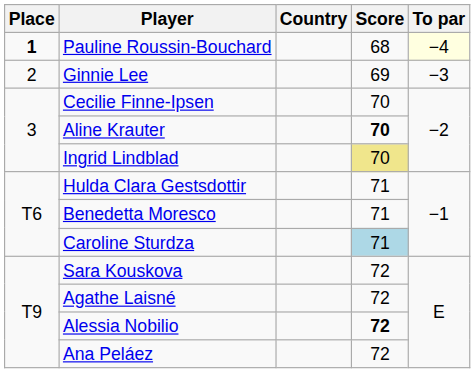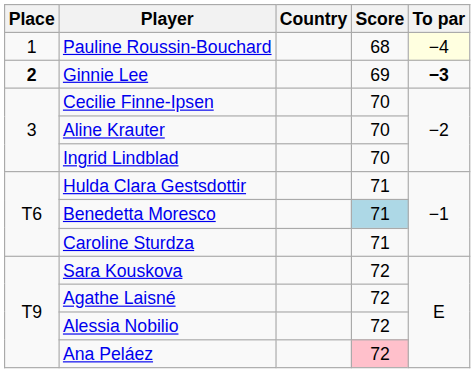Pauline Roussin-Bouchard | Place: bold -> normal
Ginnie Lee | Place: normal -> bold
Ginnie Lee | To par: normal -> bold
Aline Krauter | Score: bold -> normal
Ingrid Lindblad | Score: khaki background -> no background
Benedetta Moresco | Score: no background -> lightblue background
Caroline Sturdza | Score: lightblue background -> no background
Alessia Nobilio | Score: bold -> normal
Ana Peláez | Score: no background -> pink background
